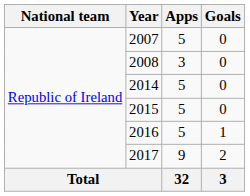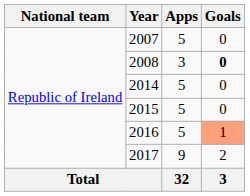2008 | Goals: normal -> bold
2016 | Goals: no background -> lightsalmon background
